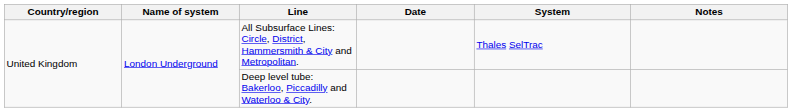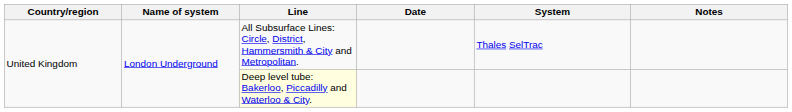Deep level tube: Bakerloo, Piccadilly and Waterloo & City. | Line: no background -> lightyellow background
